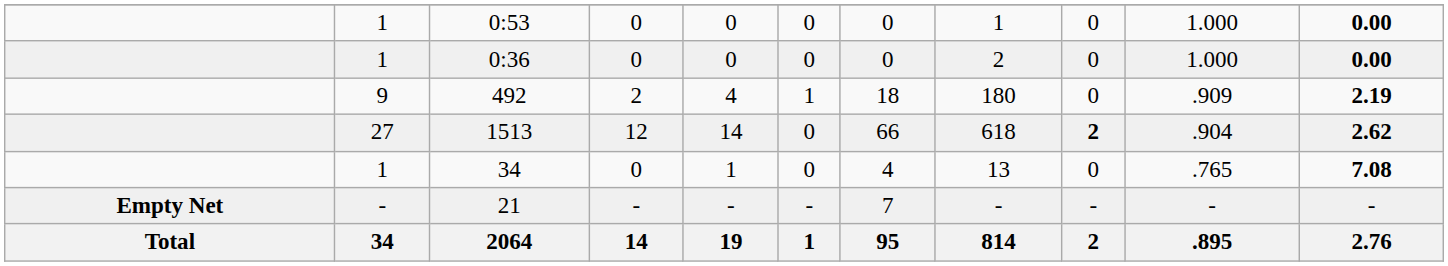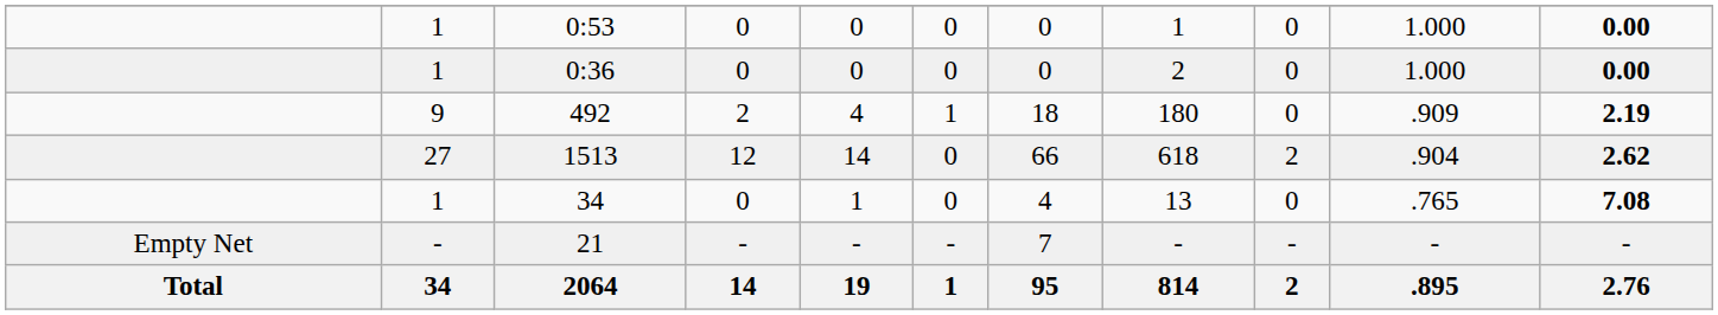1513 | column 9: bold -> normal
21 | column 1: bold -> normal
